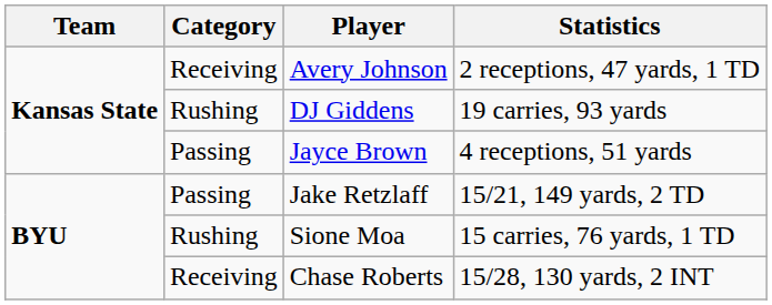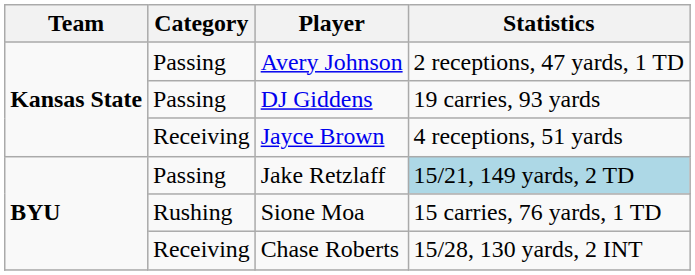Avery Johnson | Category: Receiving -> Passing
DJ Giddens | Category: Rushing -> Passing
Jayce Brown | Category: Passing -> Receiving
Jake Retzlaff | Statistics: no background -> lightblue background
